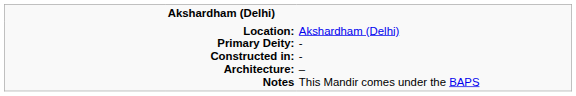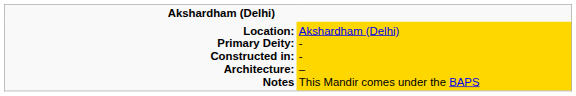Location: Primary Deity: Constructed in: Architecture: Notes | column 3: no background -> gold background
